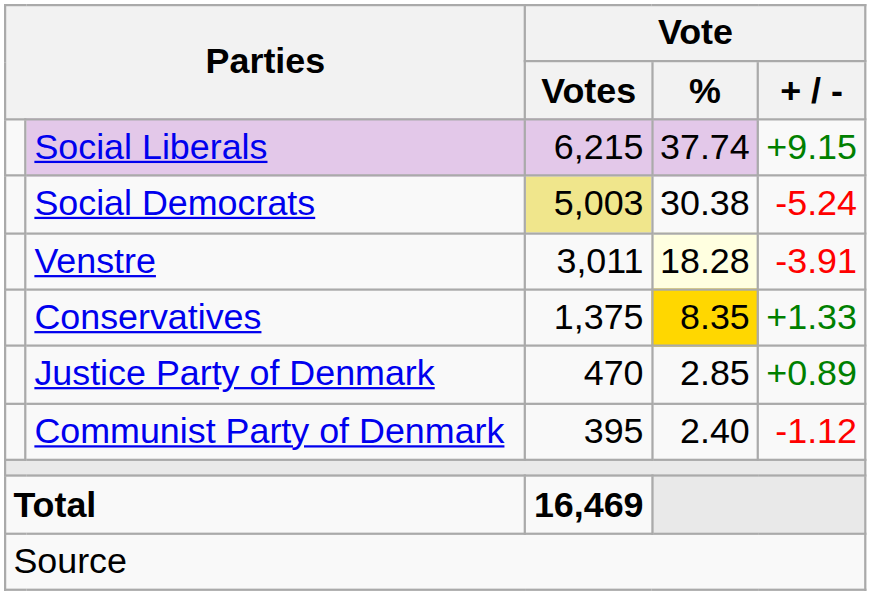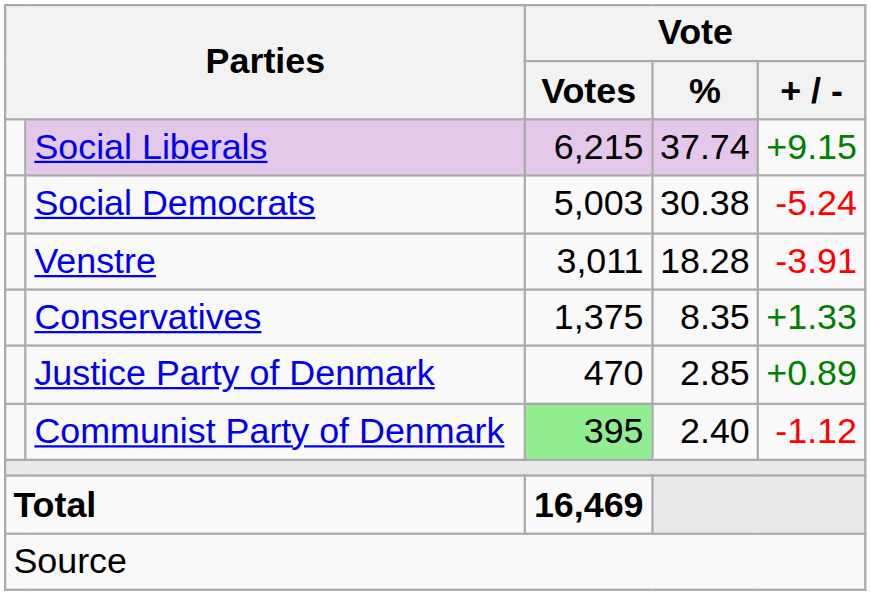Social Democrats | Vote / Votes: khaki background -> no background
Venstre | Vote / %: lightyellow background -> no background
Conservatives | Vote / %: gold background -> no background
Communist Party of Denmark | Vote / Votes: no background -> lightgreen background
